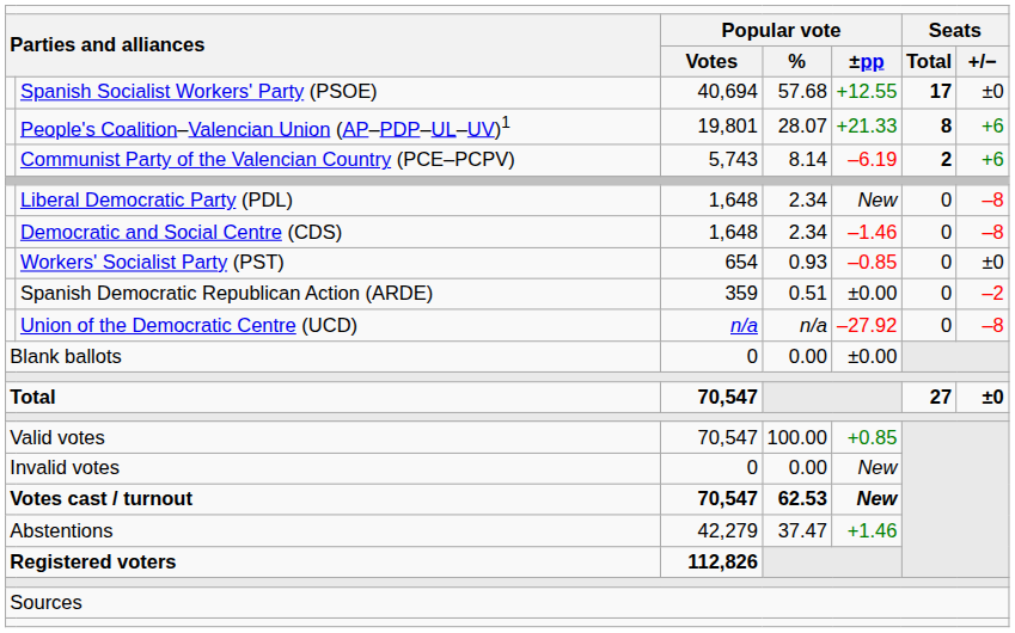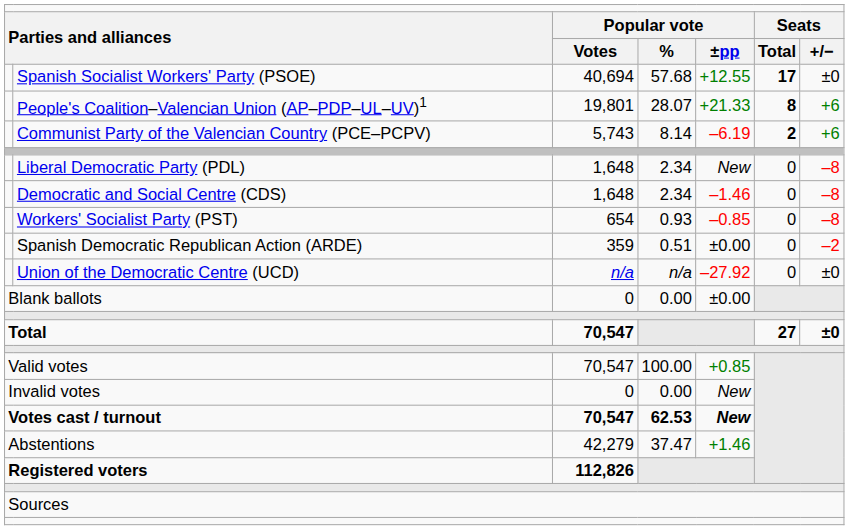Workers' Socialist Party (PST) | column 7: ±0 -> –8
Union of the Democratic Centre (UCD) | column 7: –8 -> ±0
